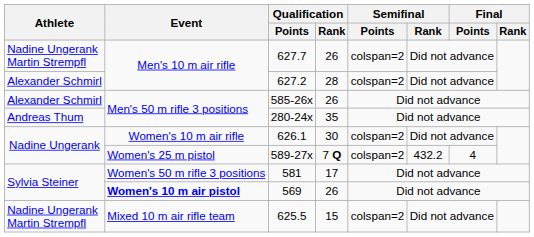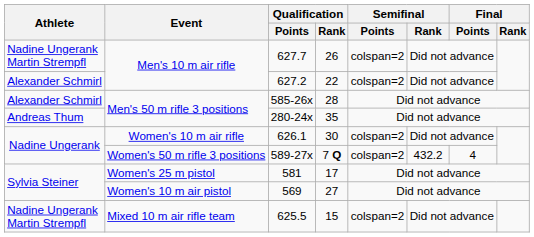627.2 | Qualification / Rank: 28 -> 22
585-26x | Qualification / Rank: 26 -> 28
589-27x | Event: Women's 25 m pistol -> Women's 50 m rifle 3 positions
581 | Event: Women's 50 m rifle 3 positions -> Women's 25 m pistol
569 | Event: bold -> normal
569 | Qualification / Rank: 26 -> 27
